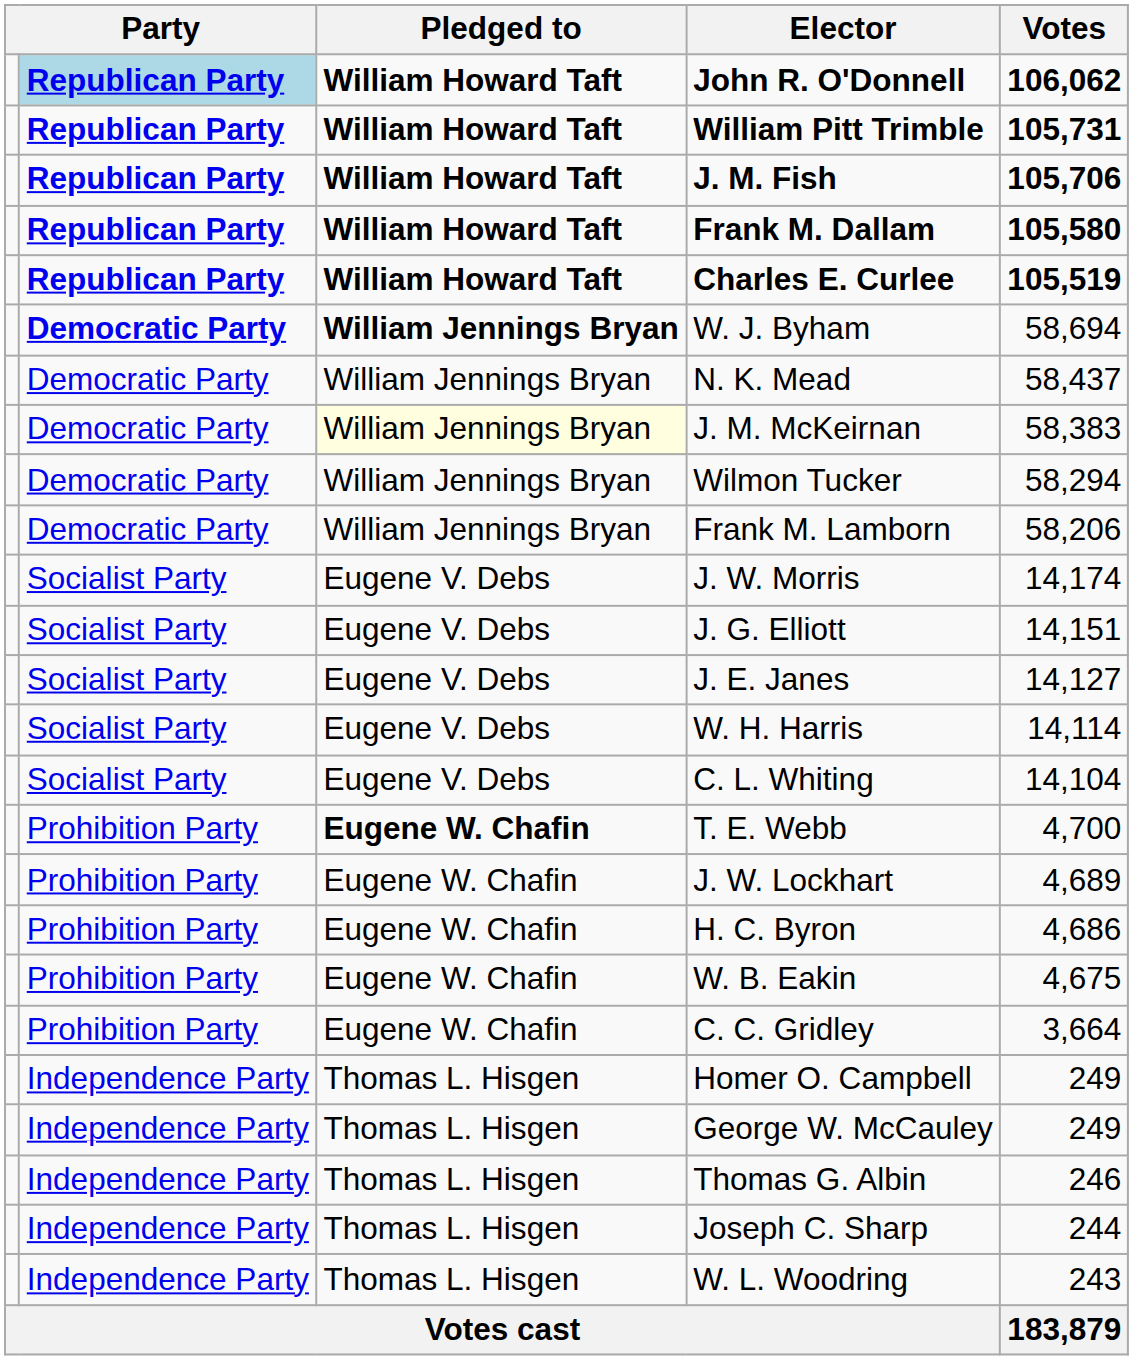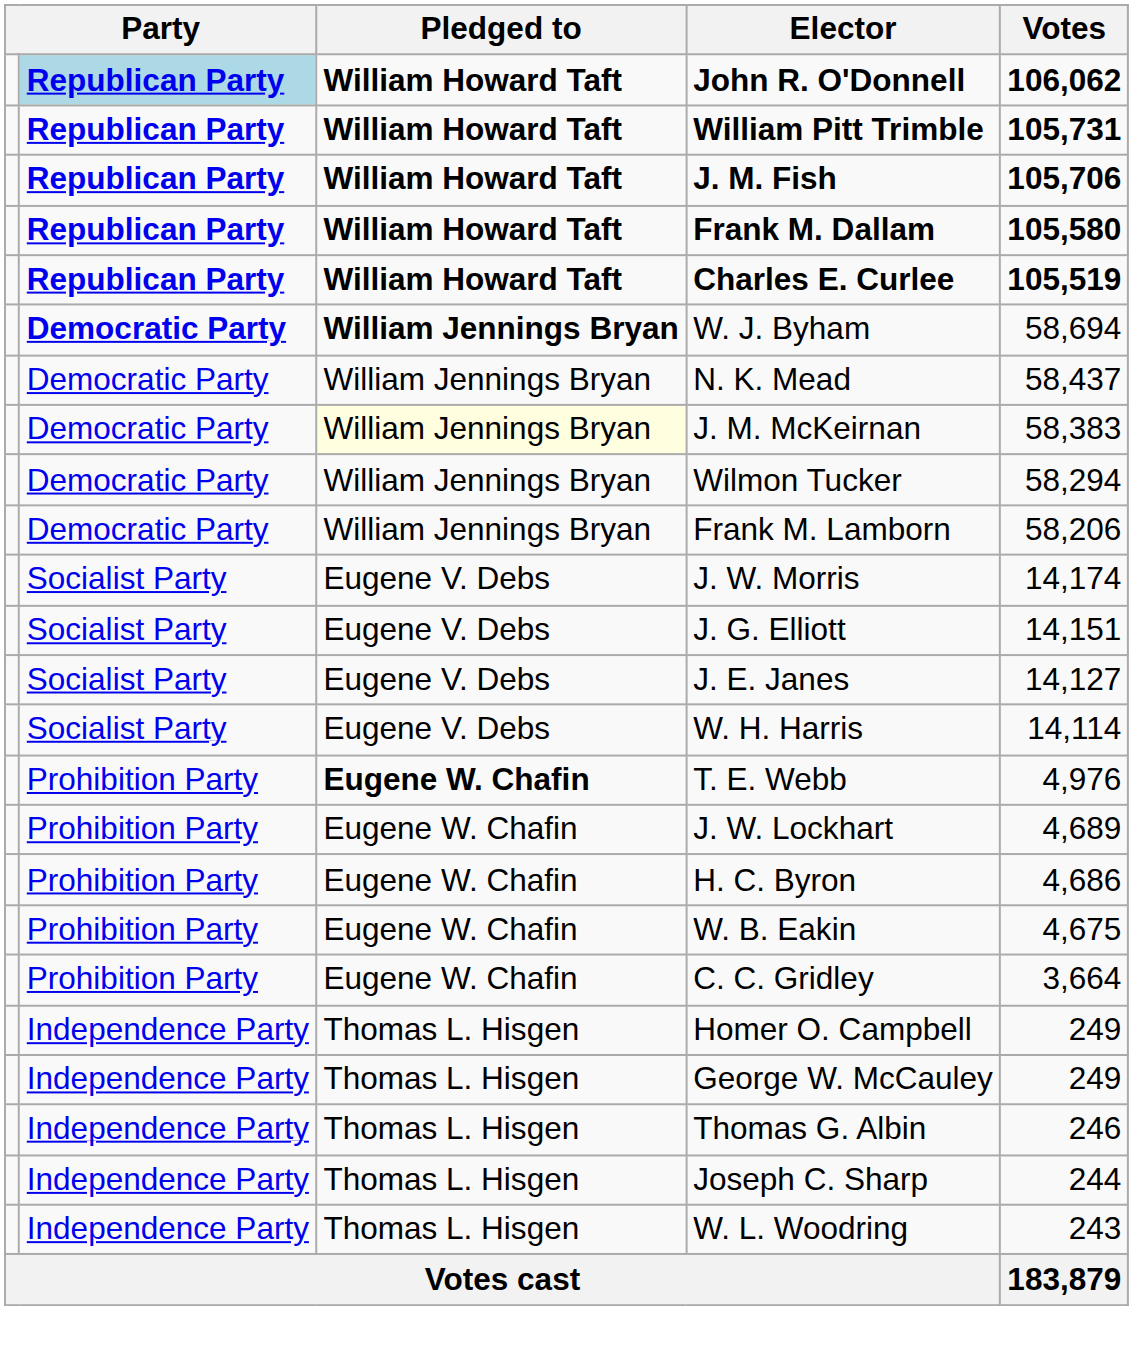- row: Socialist Party | Eugene V. Debs | C. L. Whiting | 14,104
T. E. Webb | Votes: 4,700 -> 4,976
